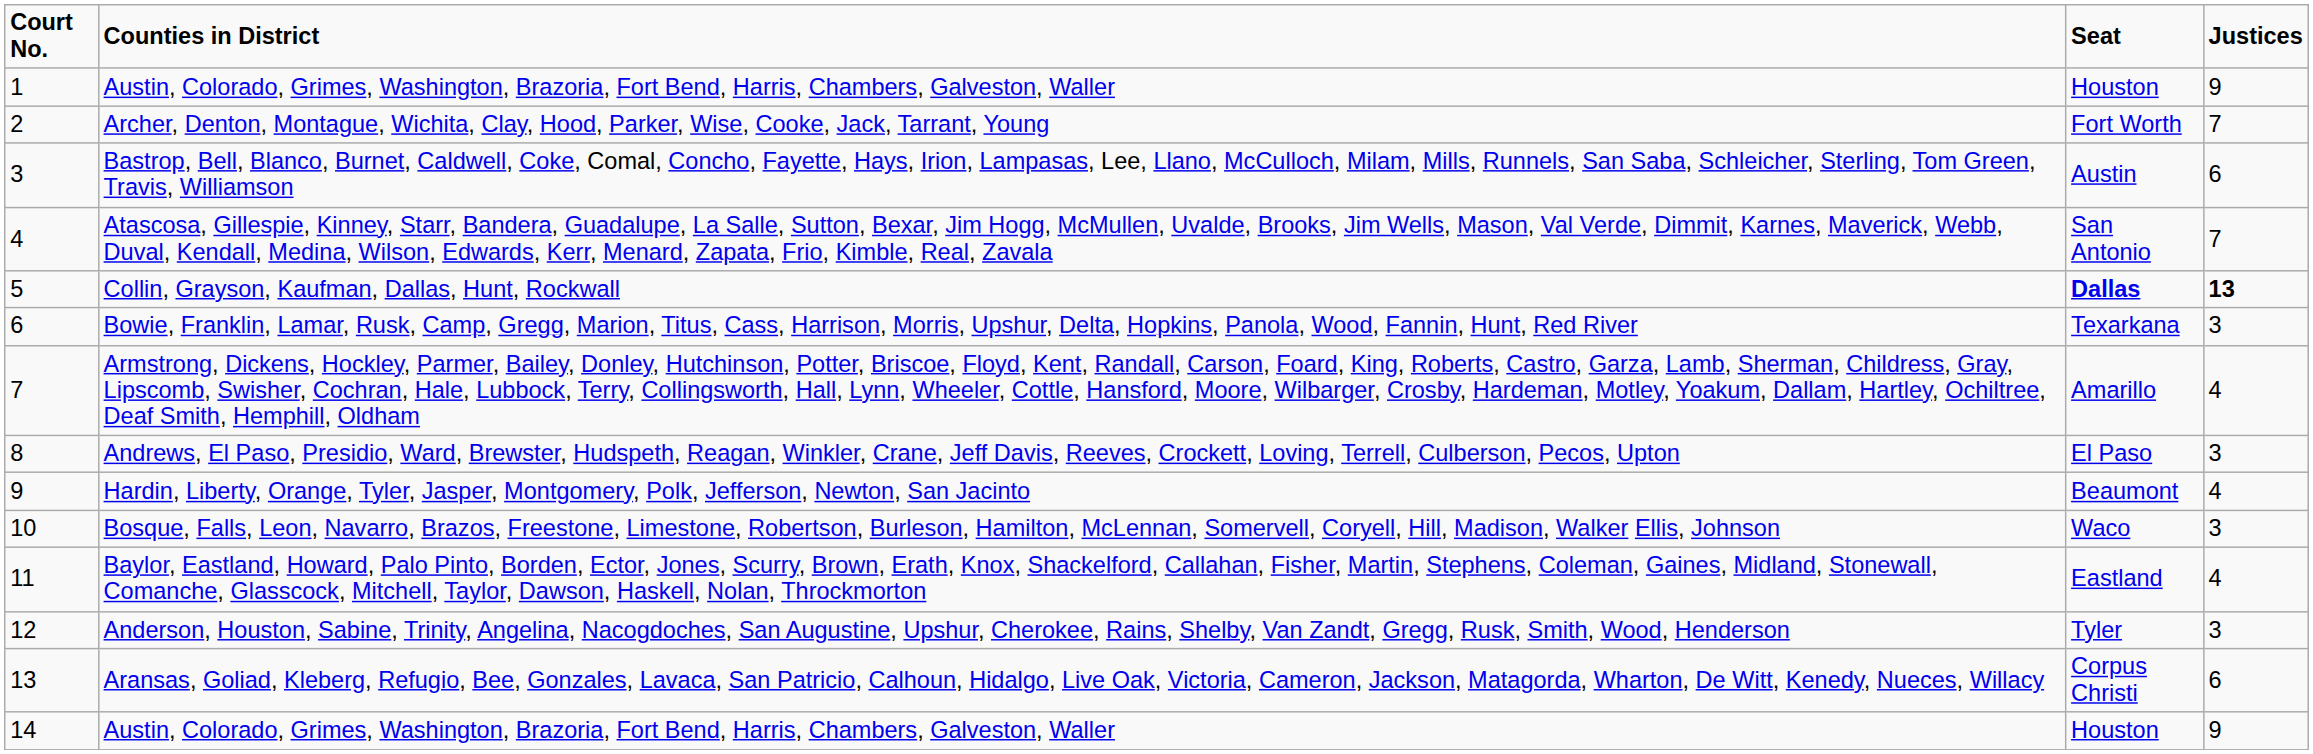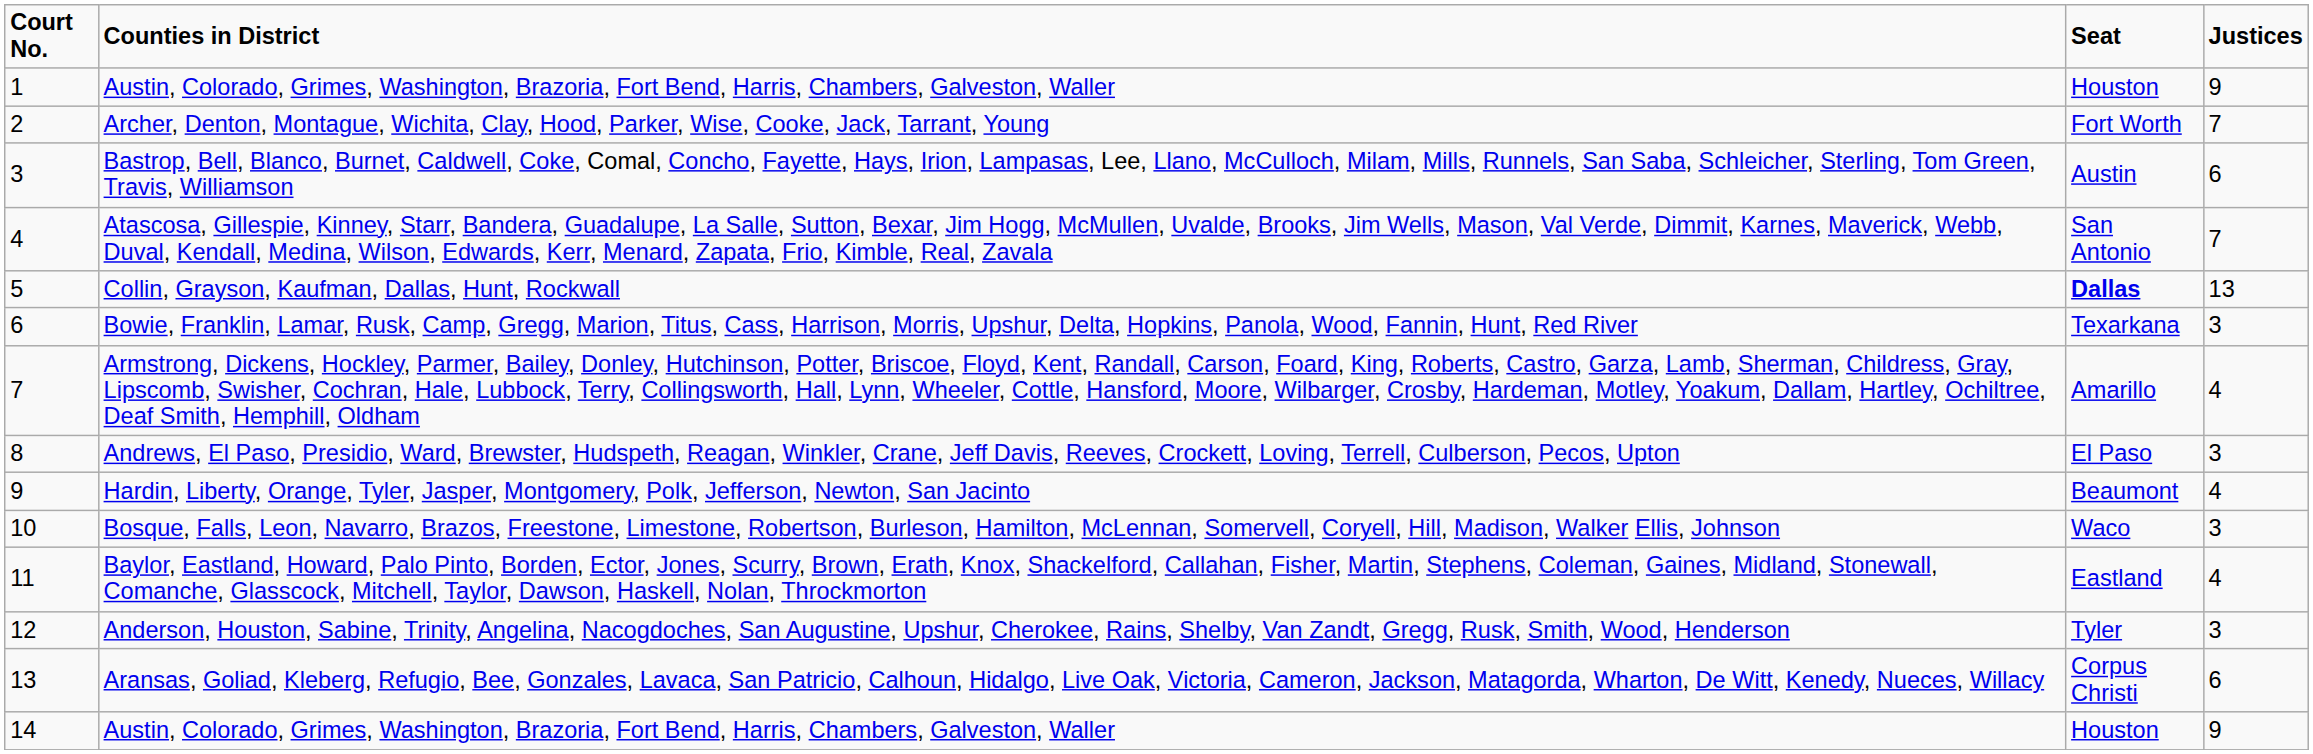Collin, Grayson, Kaufman, Dallas, Hunt, Rockwall | Justices: bold -> normal
